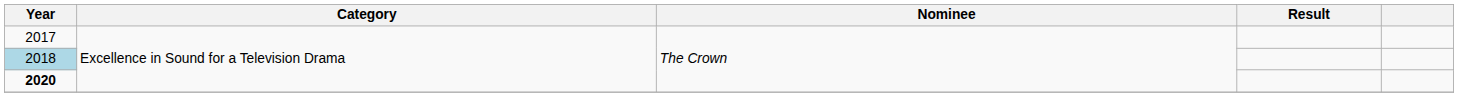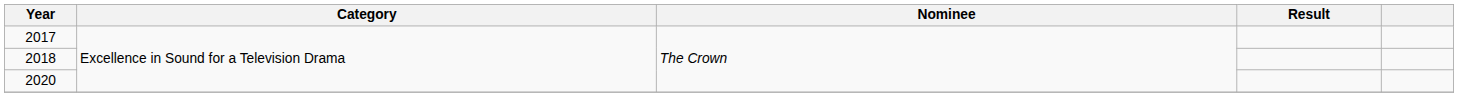2018 | Year: lightblue background -> no background
2020 | Year: bold -> normal
